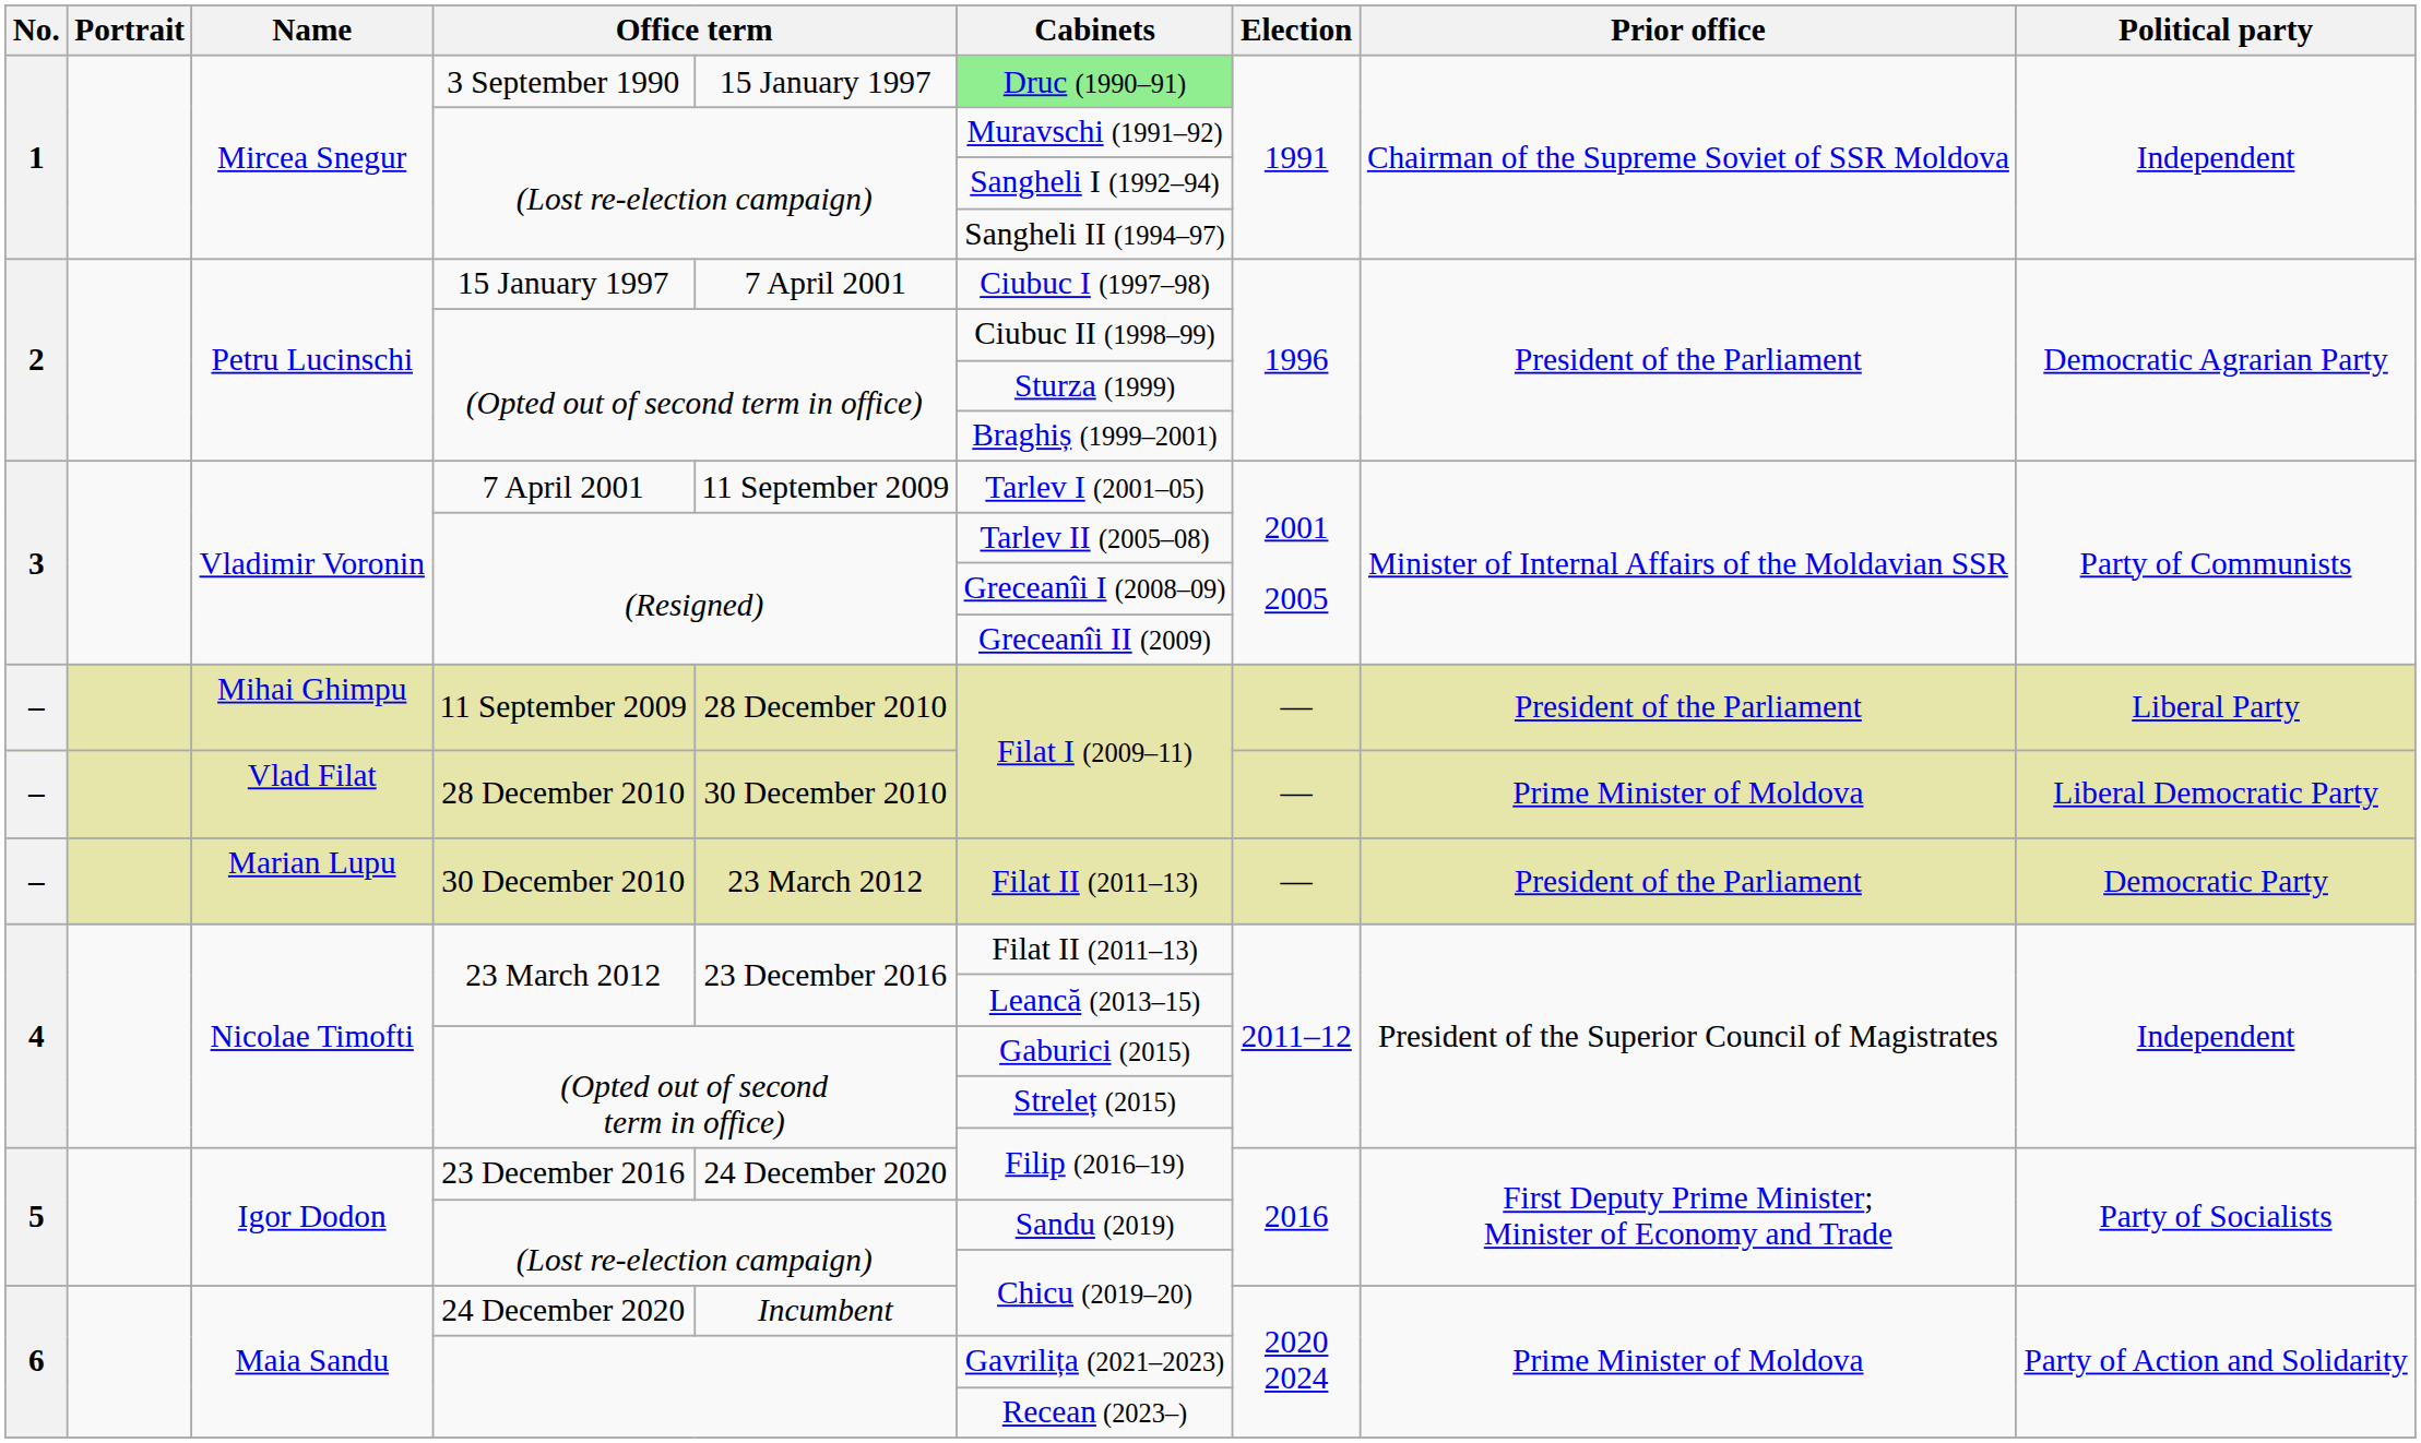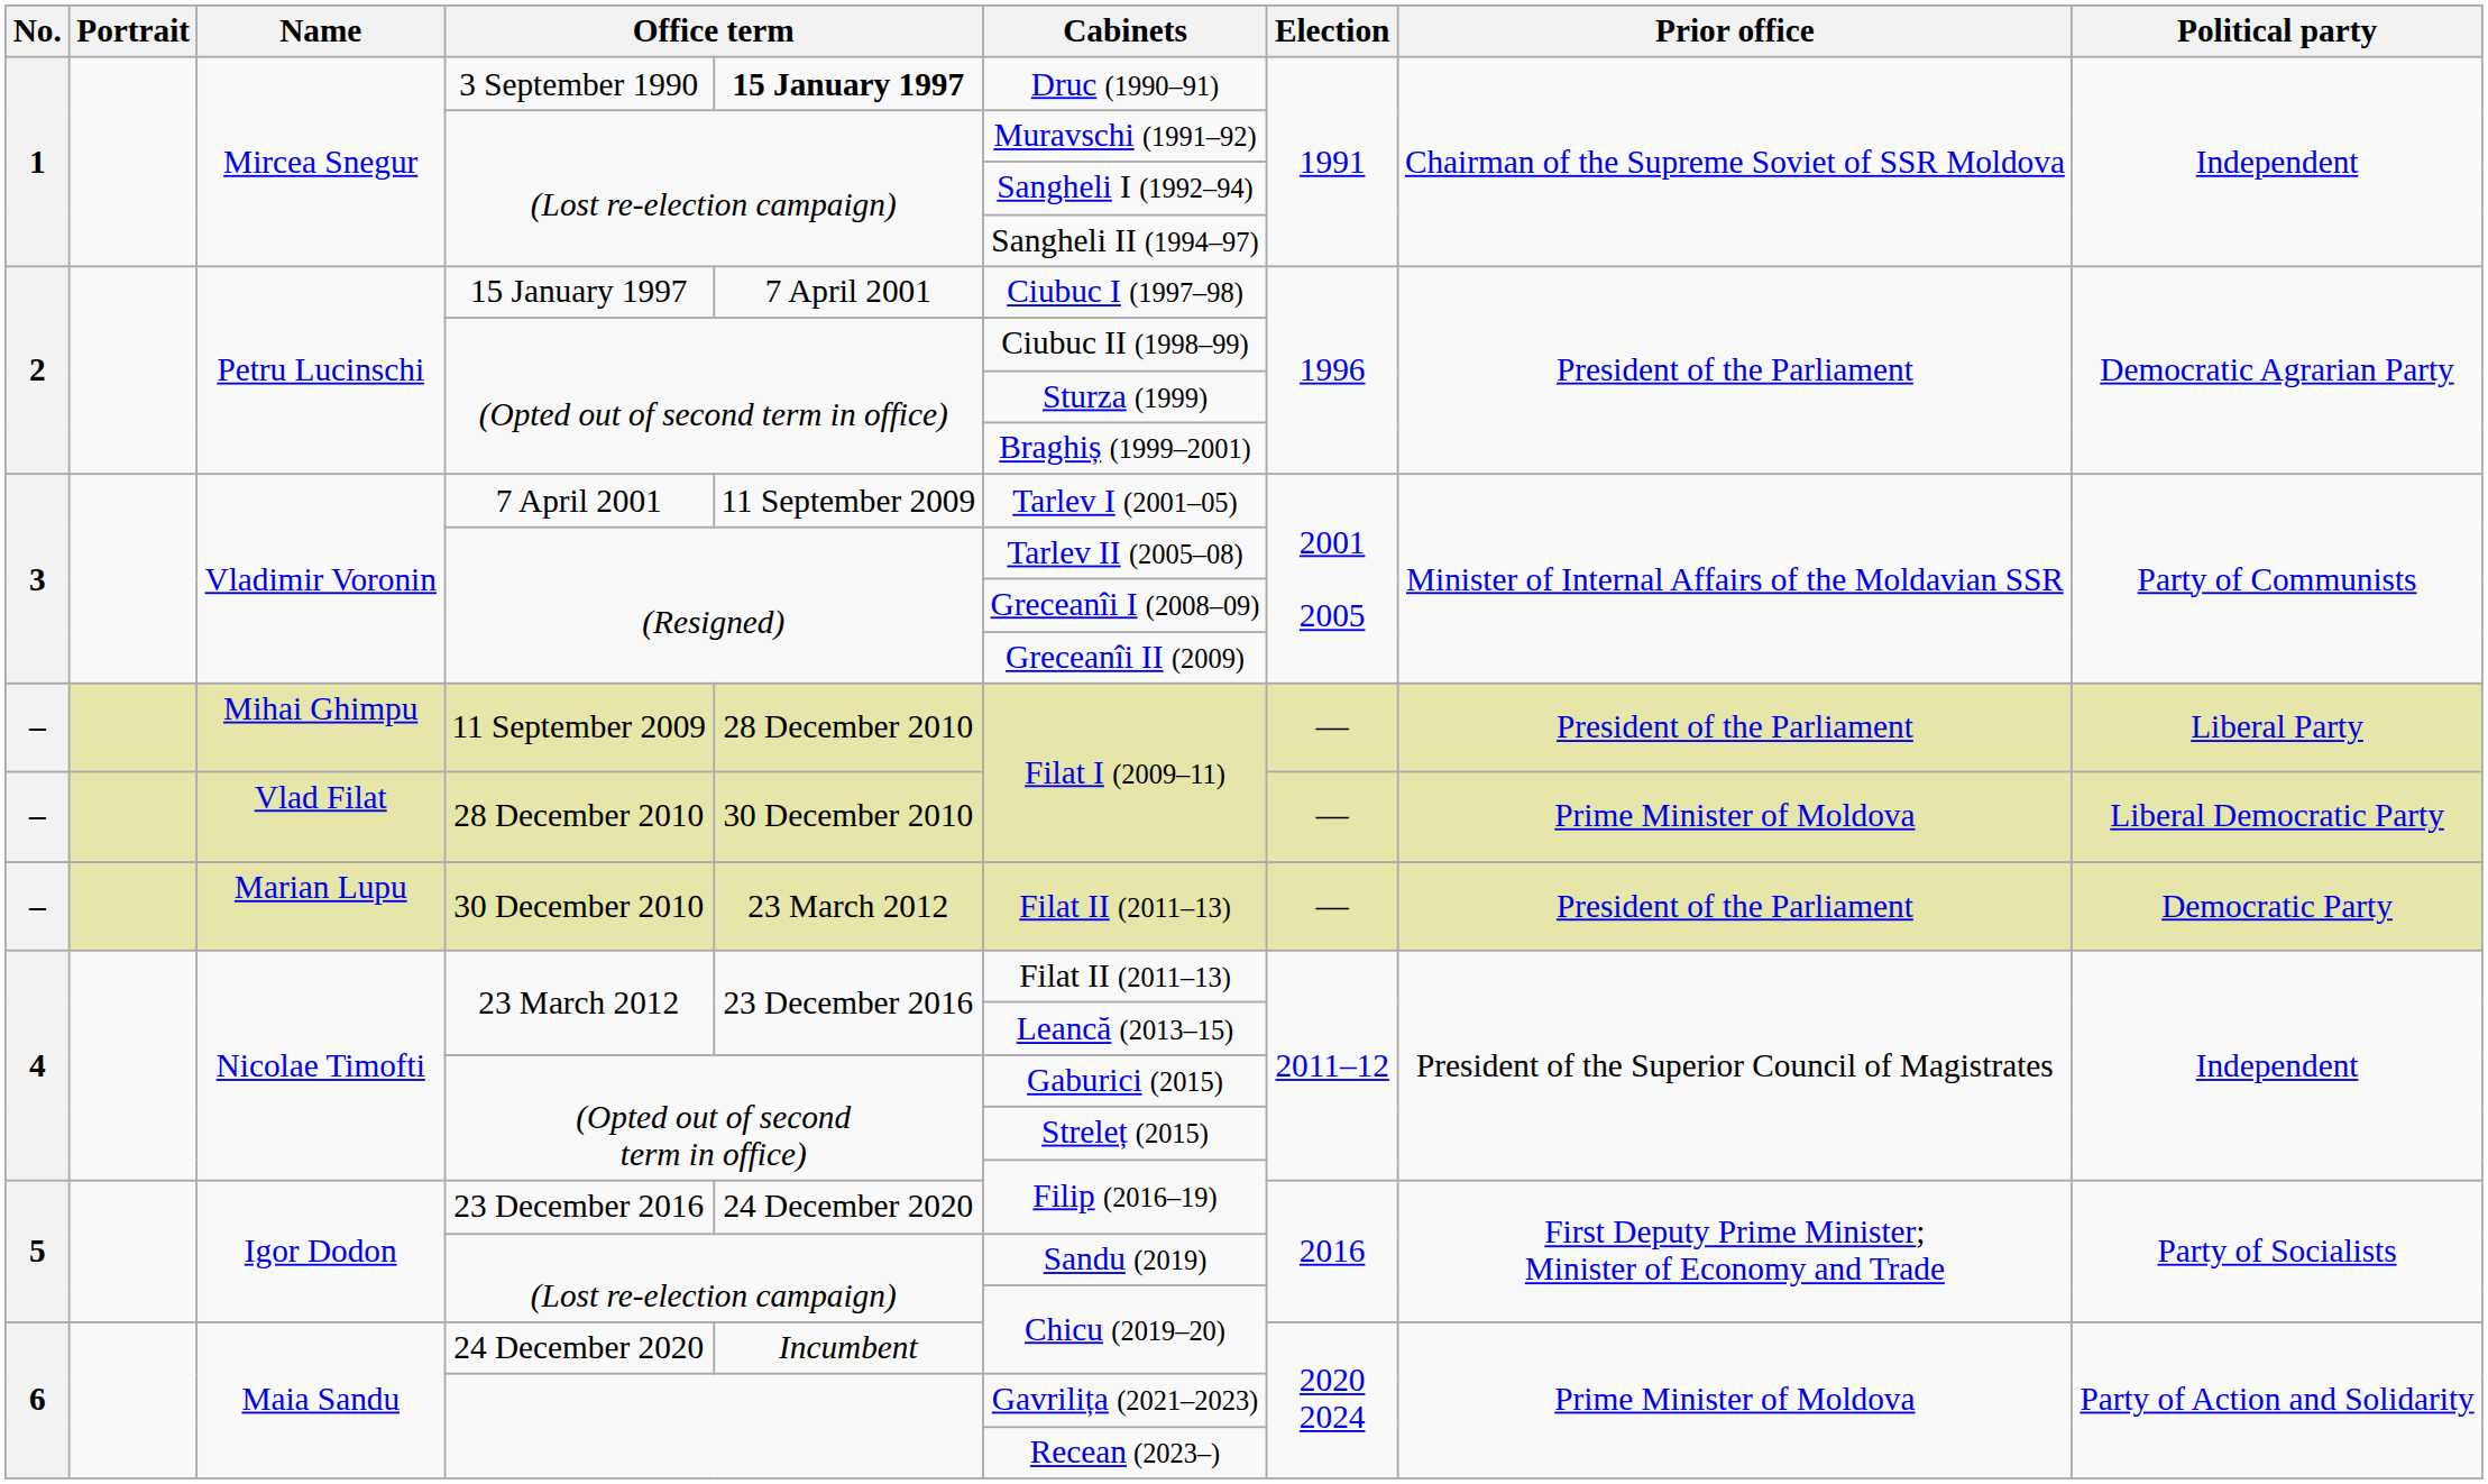3 September 1990 | column 5: normal -> bold
3 September 1990 | Cabinets: lightgreen background -> no background
